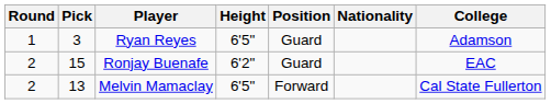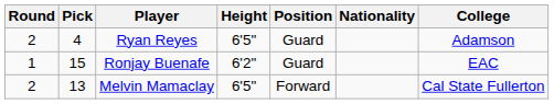Ryan Reyes | Round: 1 -> 2
Ryan Reyes | Pick: 3 -> 4
Ronjay Buenafe | Round: 2 -> 1
